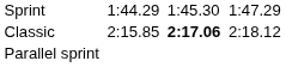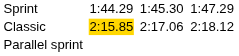Classic | column 2: no background -> gold background
Classic | column 3: bold -> normal
